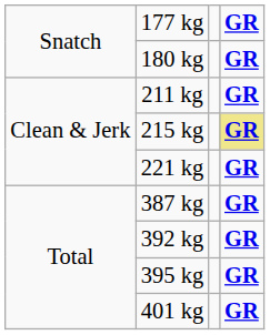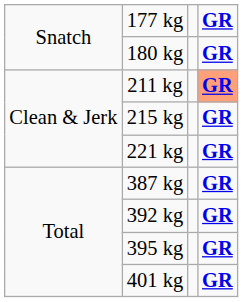211 kg | column 4: no background -> lightsalmon background
215 kg | column 4: khaki background -> no background
